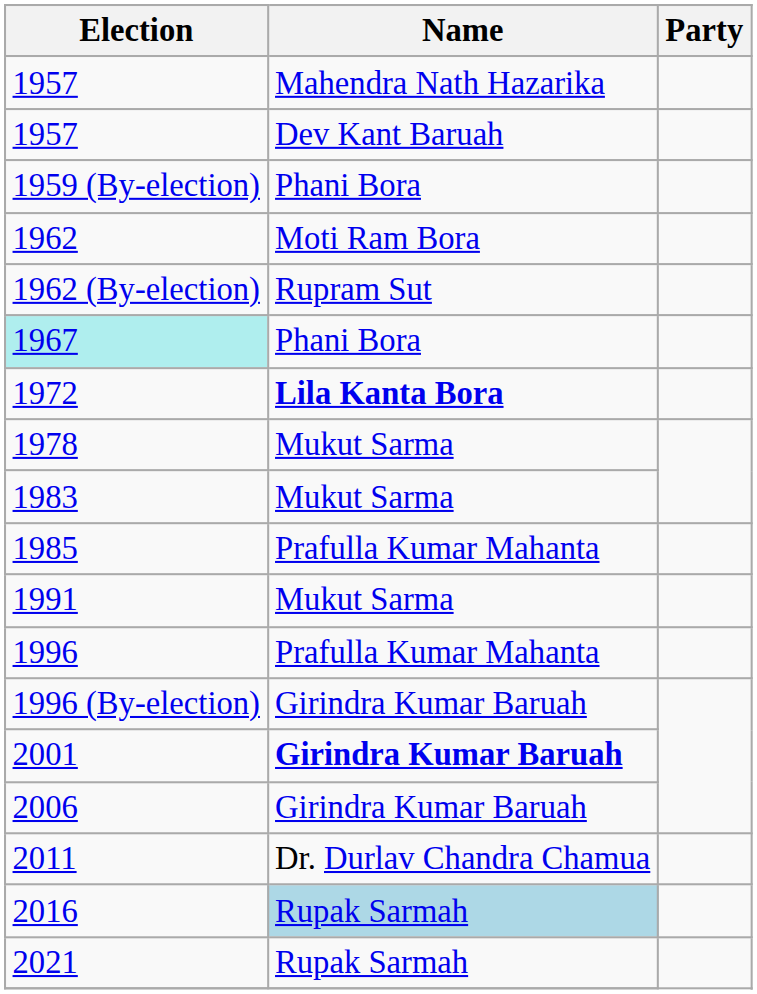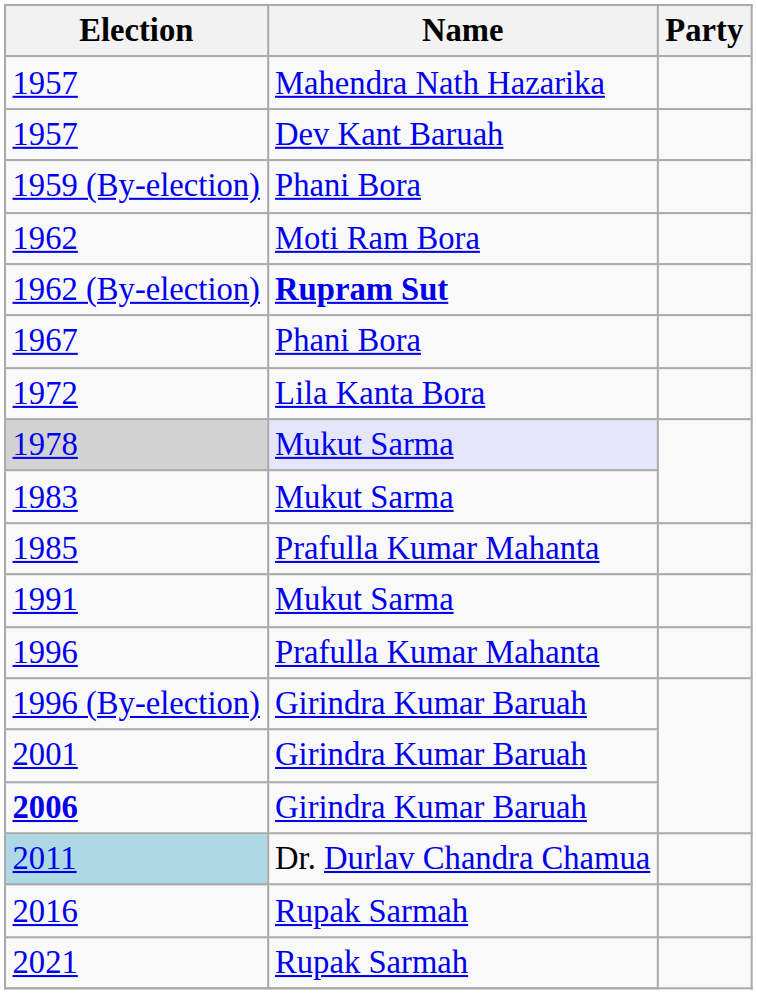1962 (By-election) | Name: normal -> bold
1967 | Election: paleturquoise background -> no background
1972 | Name: bold -> normal
1978 | Election: no background -> lightgrey background
1978 | Name: no background -> lavender background
2001 | Name: bold -> normal
2006 | Election: normal -> bold
2011 | Election: no background -> lightblue background
2016 | Name: lightblue background -> no background
